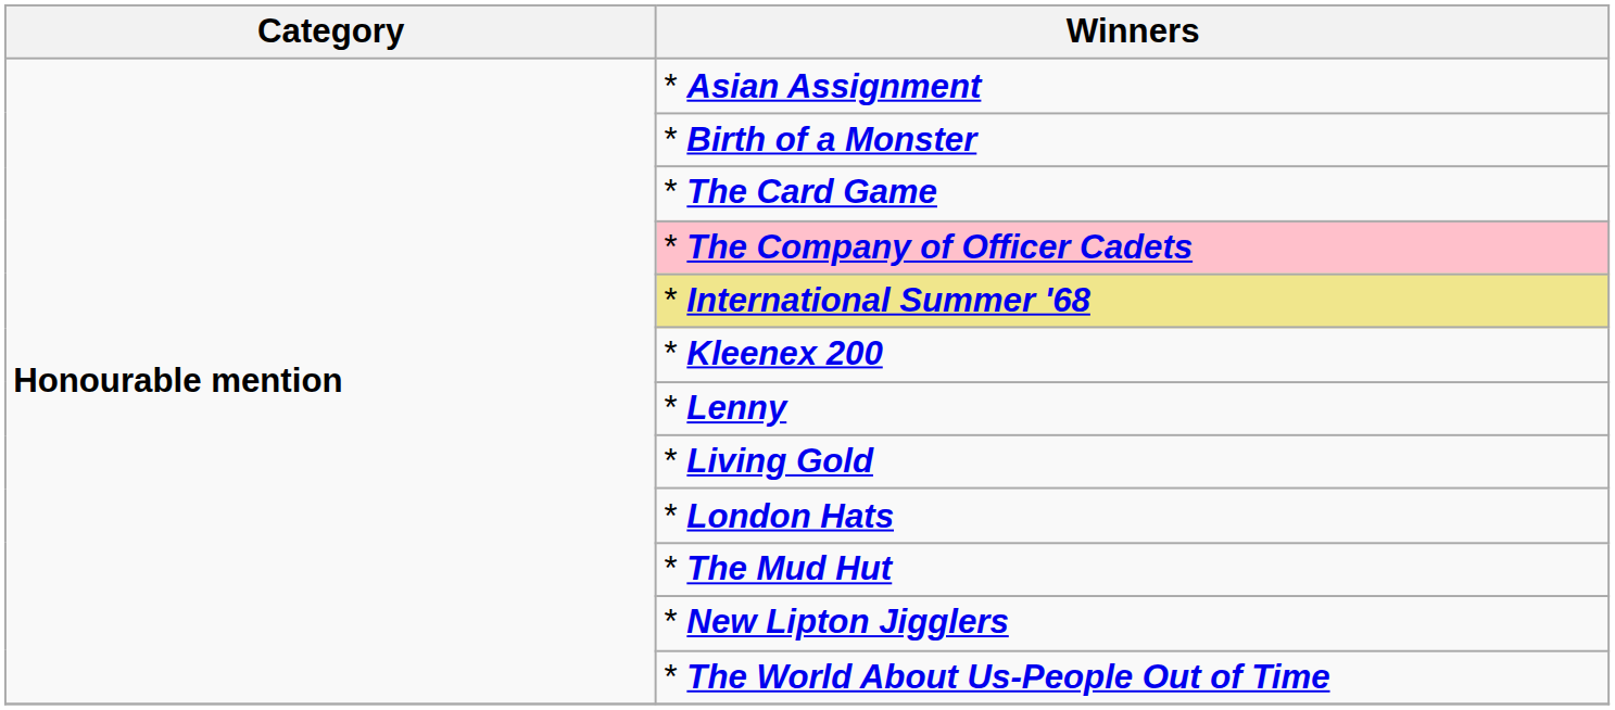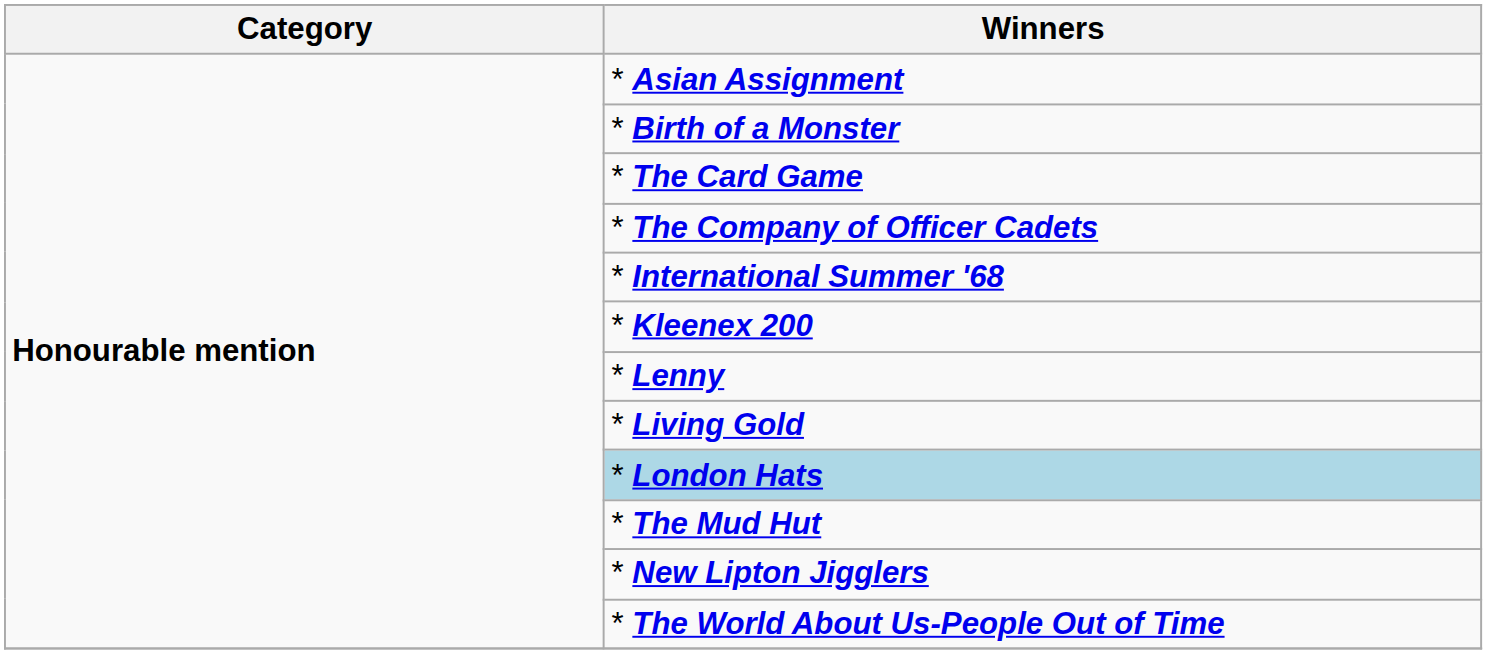* The Company of Officer Cadets | Winners: pink background -> no background
* International Summer '68 | Winners: khaki background -> no background
* London Hats | Winners: no background -> lightblue background
